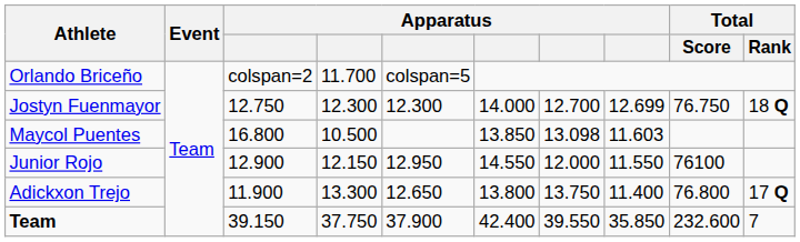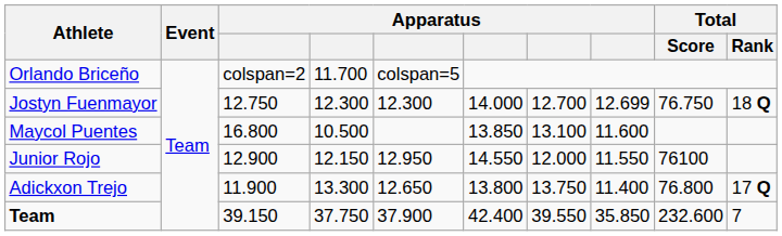Maycol Puentes | column 7: 13.098 -> 13.100
Maycol Puentes | column 8: 11.603 -> 11.600
